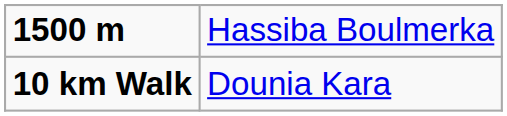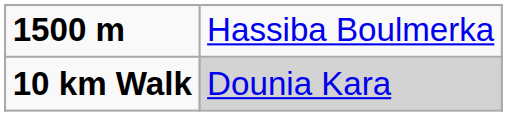10 km Walk | column 2: no background -> lightgrey background
